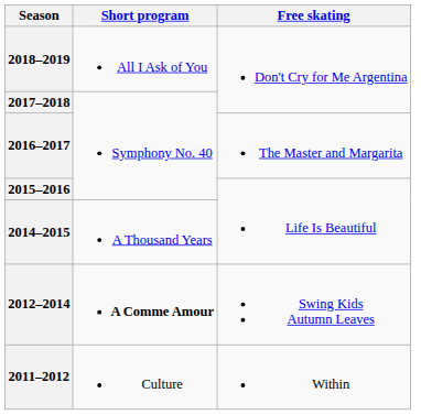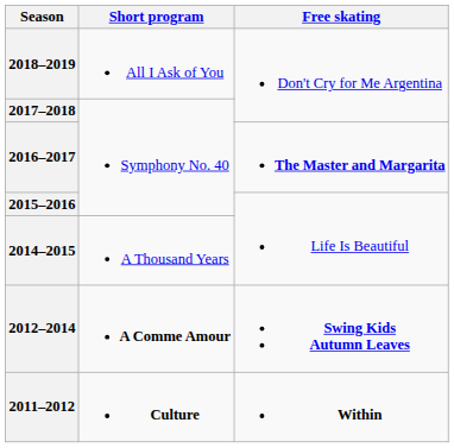2016–2017 | Free skating: normal -> bold
2012–2014 | Free skating: normal -> bold
2011–2012 | Short program: normal -> bold
2011–2012 | Free skating: normal -> bold
